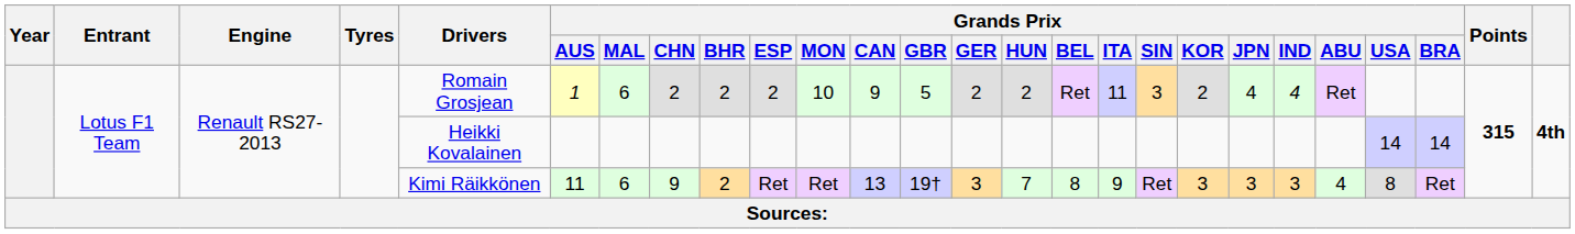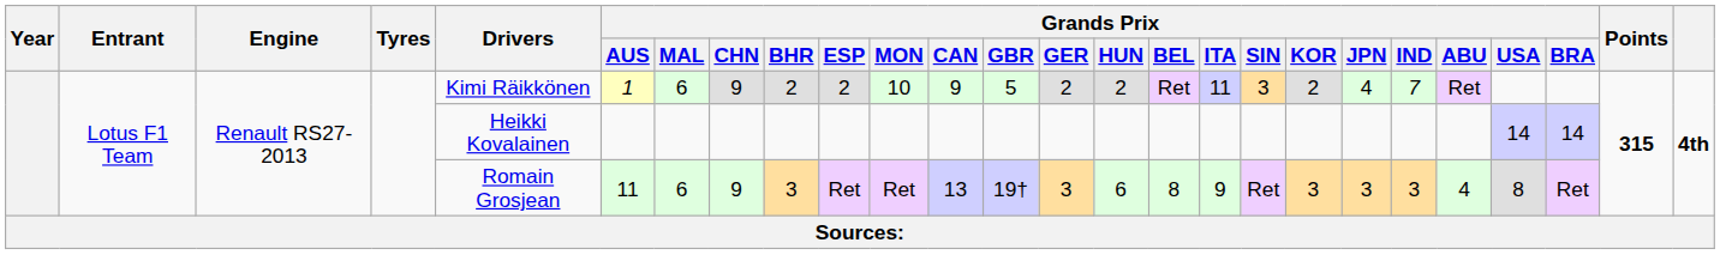row 3 | Drivers: Romain Grosjean -> Kimi Räikkönen
row 3 | Grands Prix / CHN: 2 -> 9
row 3 | Grands Prix / IND: 4 -> 7
row 5 | Drivers: Kimi Räikkönen -> Romain Grosjean
row 5 | Grands Prix / BHR: 2 -> 3
row 5 | Grands Prix / HUN: 7 -> 6
